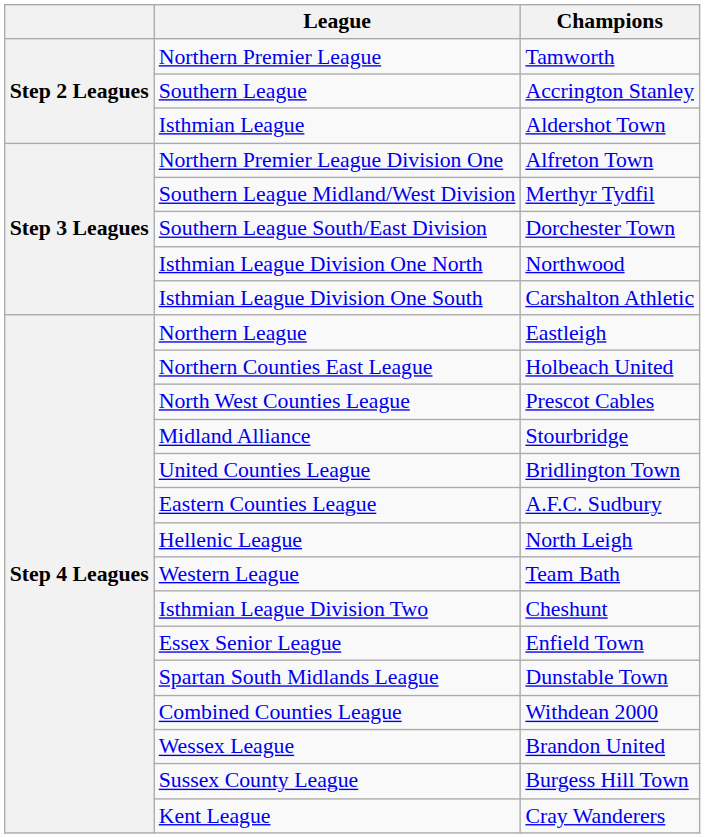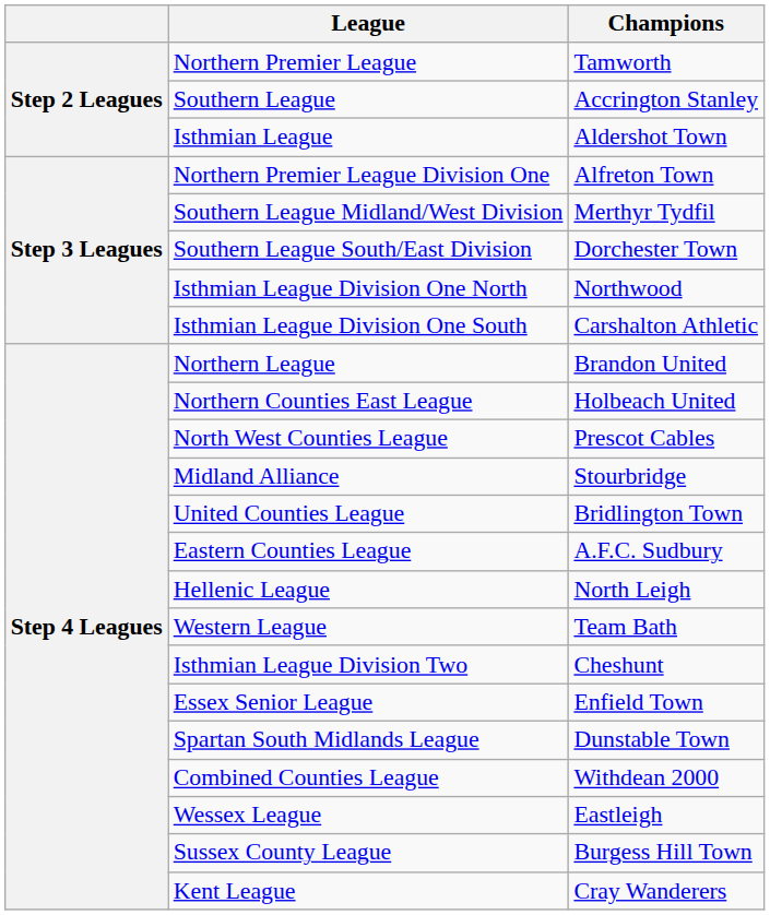Northern League | Champions: Eastleigh -> Brandon United
Wessex League | Champions: Brandon United -> Eastleigh
